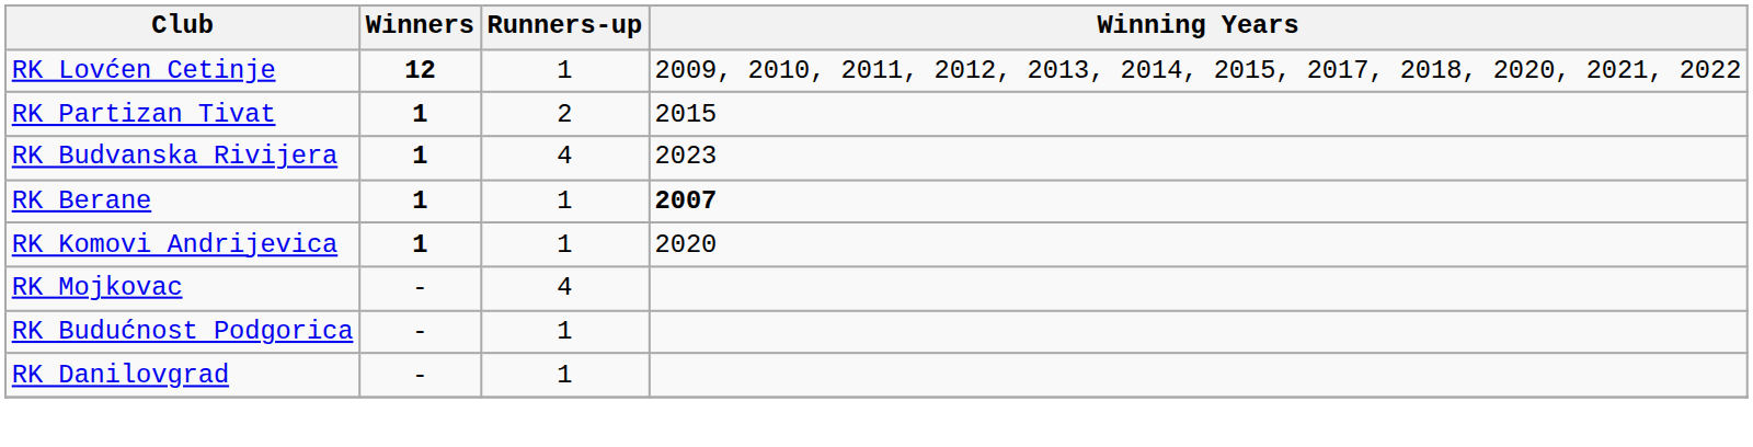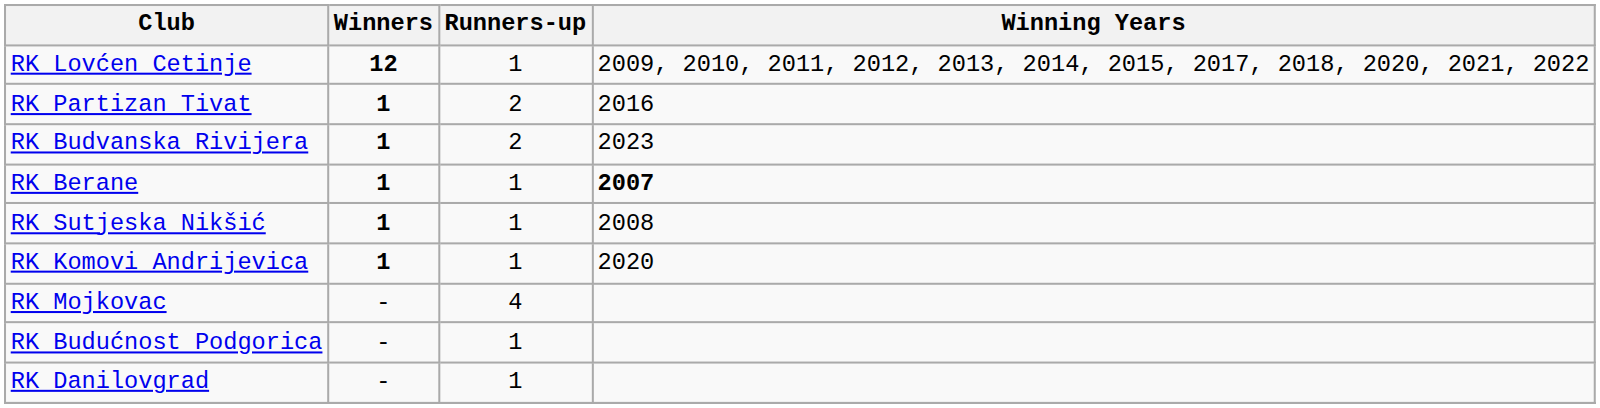RK Partizan Tivat | Winning Years: 2015 -> 2016
RK Budvanska Rivijera | Runners-up: 4 -> 2
+ row: RK Sutjeska Nikšić | 1 | 1 | 2008
